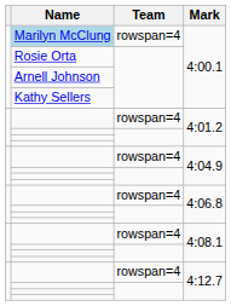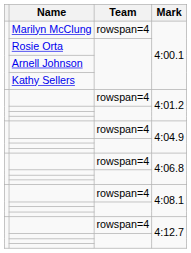rowspan=4 / 4:00.1 | Name: lightblue background -> no background
